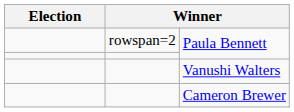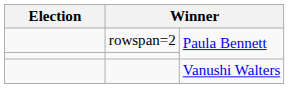- row: Cameron Brewer
